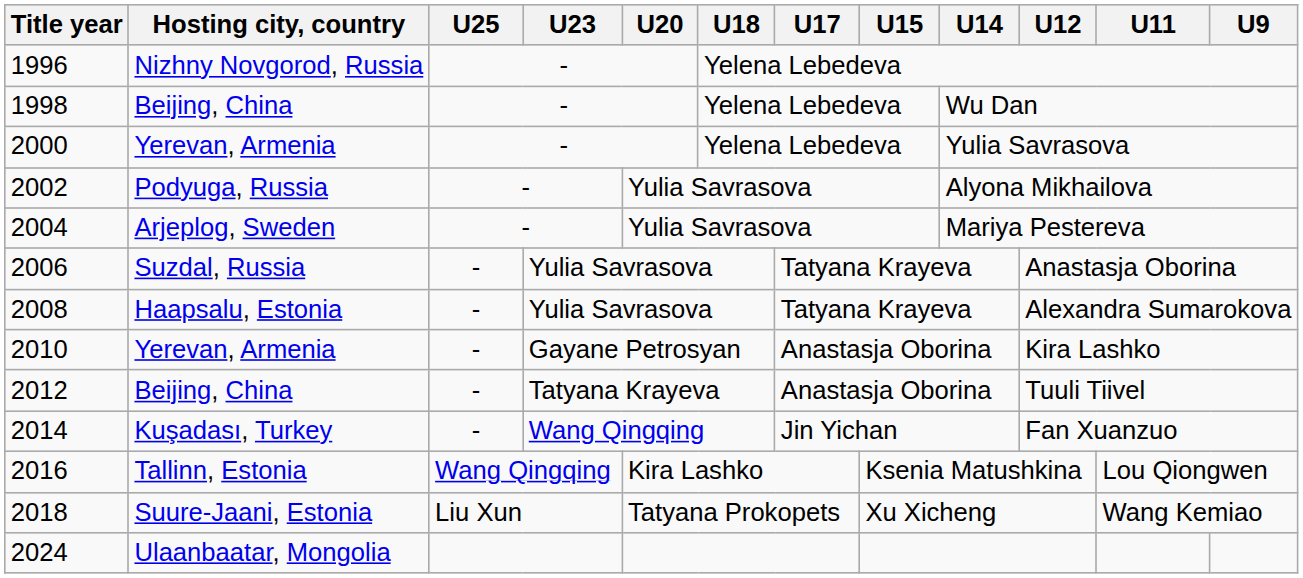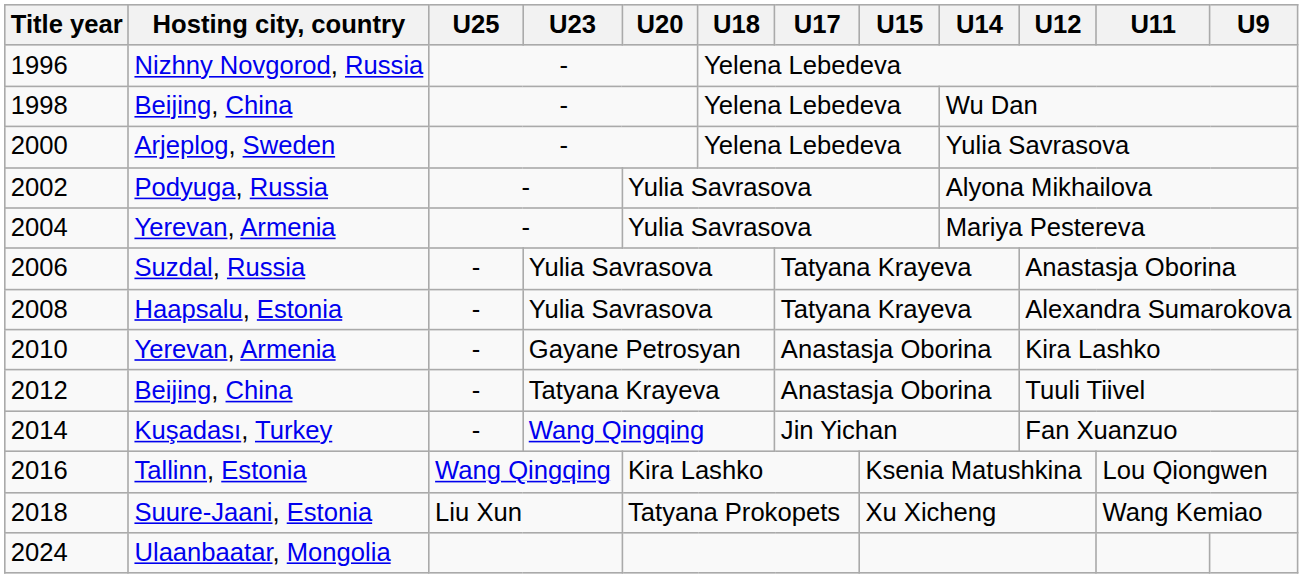2000 | Hosting city, country: Yerevan, Armenia -> Arjeplog, Sweden
2004 | Hosting city, country: Arjeplog, Sweden -> Yerevan, Armenia
